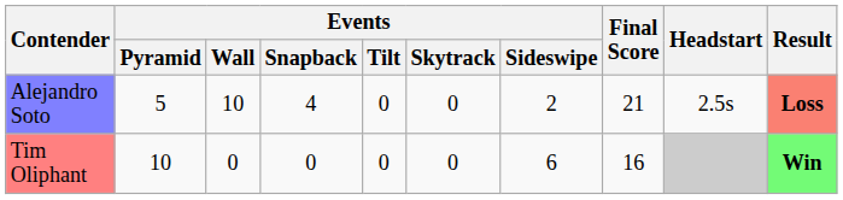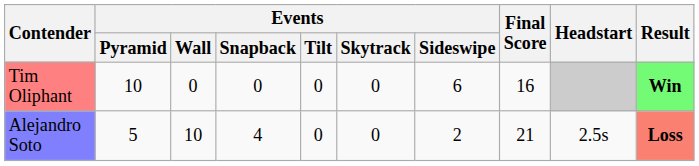rows swapped: Tim Oliphant <-> Alejandro Soto
